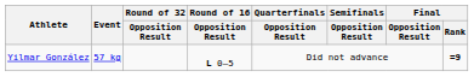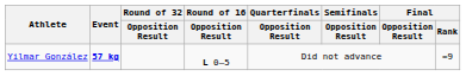Yilmar González | Event: normal -> bold
Yilmar González | Final / Rank: bold -> normal
